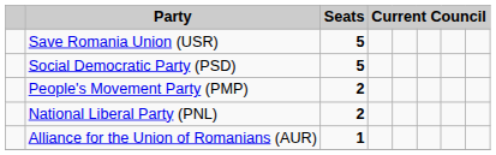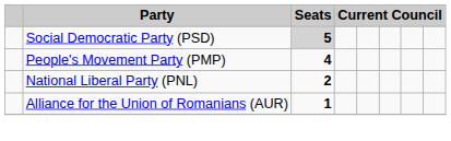- row: Save Romania Union (USR) | 5
Social Democratic Party (PSD) | Seats: no background -> lightgrey background
People's Movement Party (PMP) | Seats: 2 -> 4
